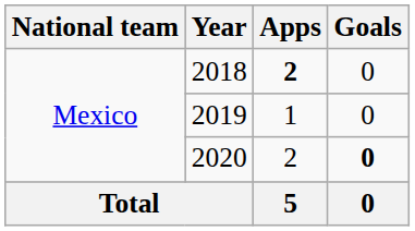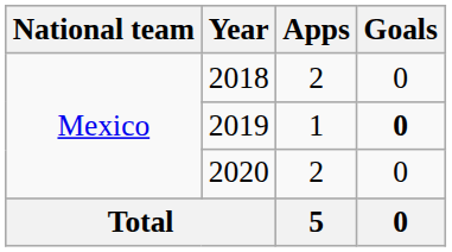2018 | Apps: bold -> normal
2019 | Goals: normal -> bold
2020 | Goals: bold -> normal
